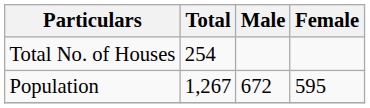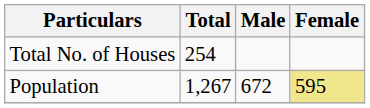Population | Female: no background -> khaki background
